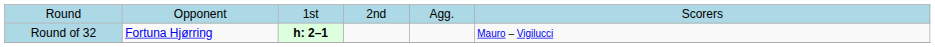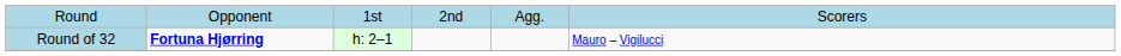Round of 32 | column 2: normal -> bold
Round of 32 | column 3: bold -> normal
